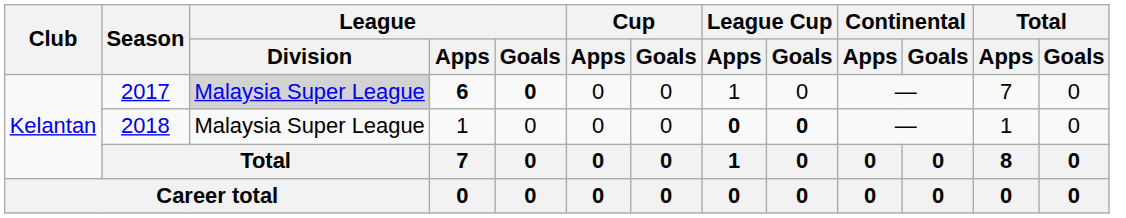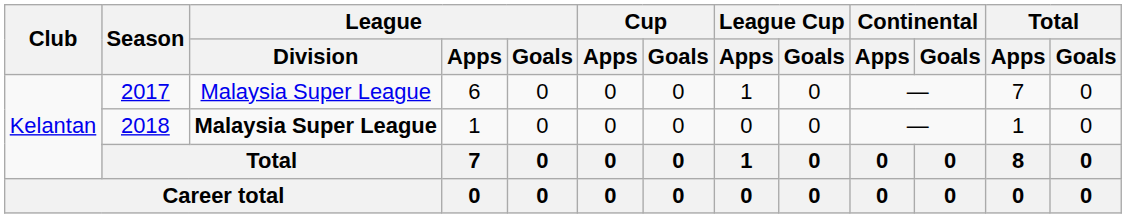2017 | League / Division: lightgrey background -> no background
2017 | League / Apps: bold -> normal
2017 | League / Goals: bold -> normal
2018 | League / Division: normal -> bold
2018 | League Cup / Apps: bold -> normal
2018 | League Cup / Goals: bold -> normal
